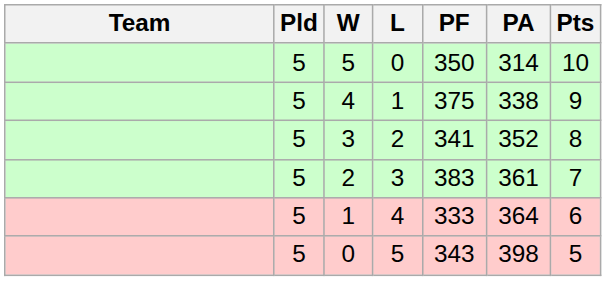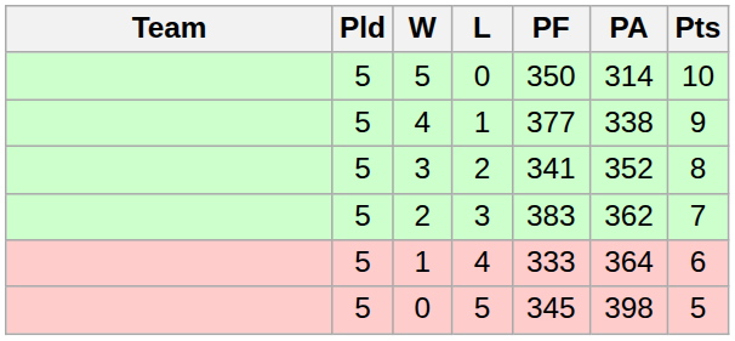row 3 | PF: 375 -> 377
row 5 | PA: 361 -> 362
row 7 | PF: 343 -> 345
